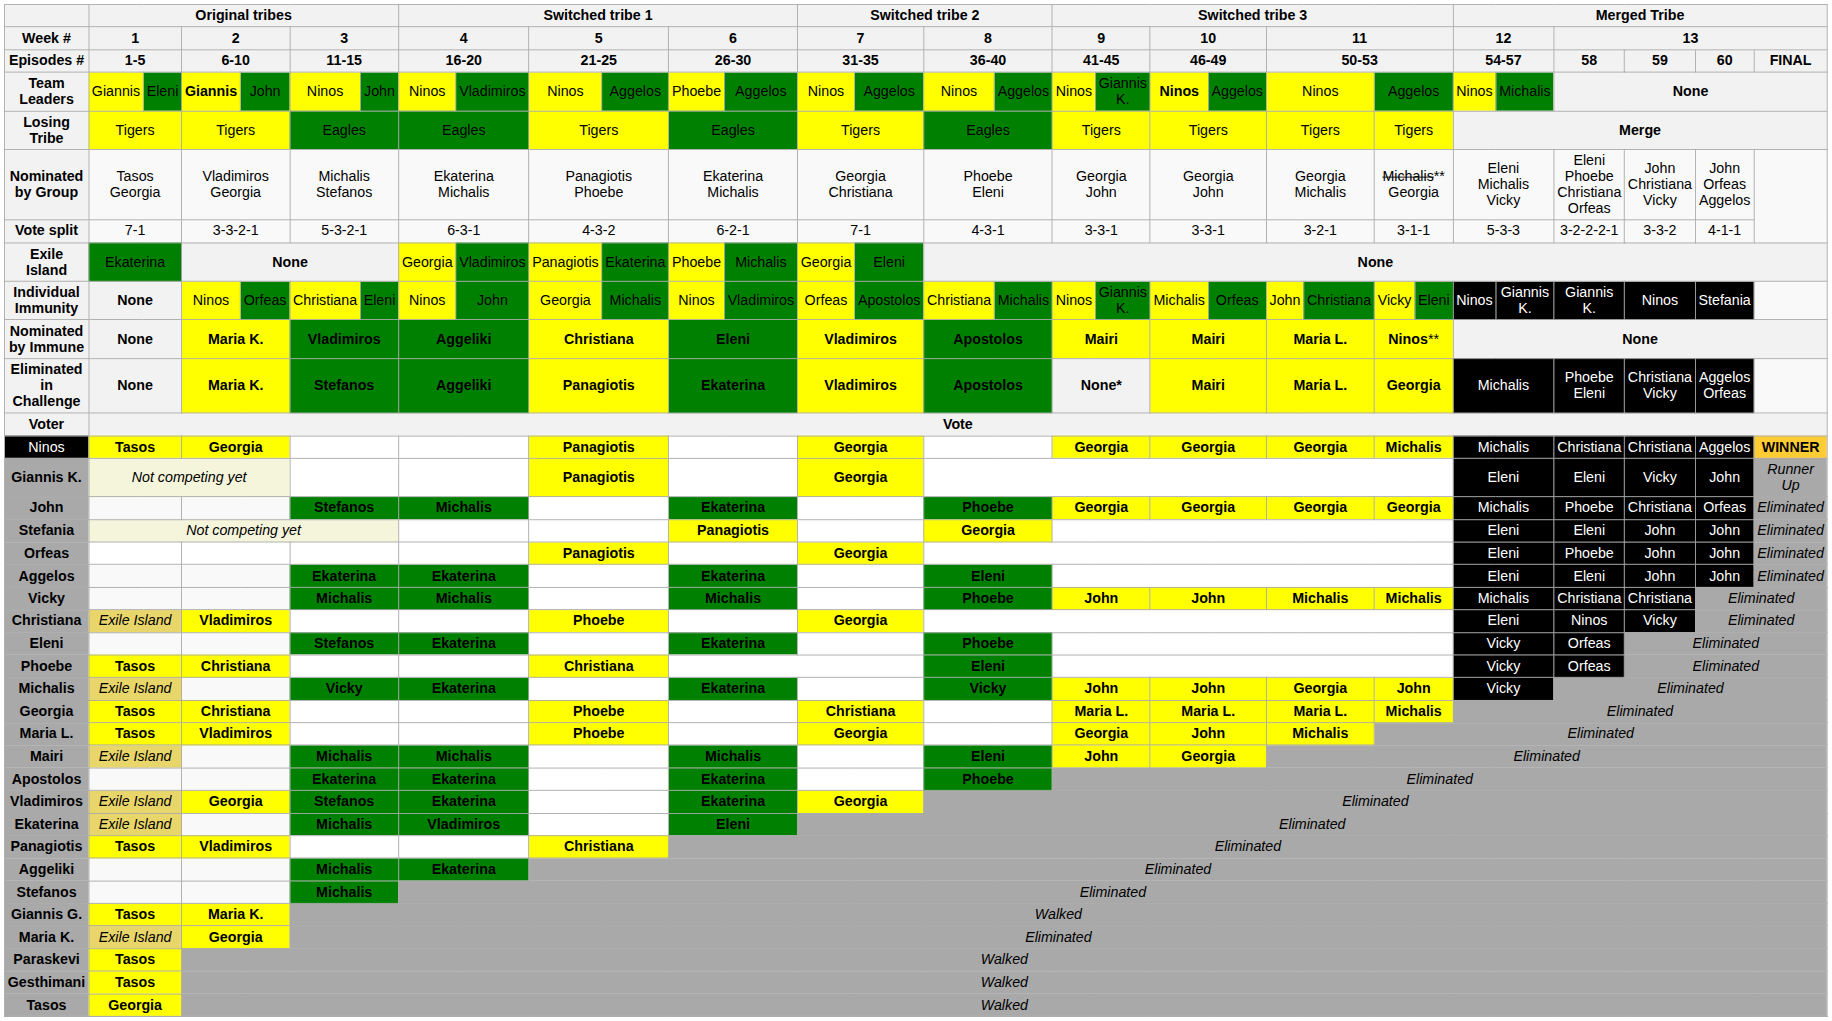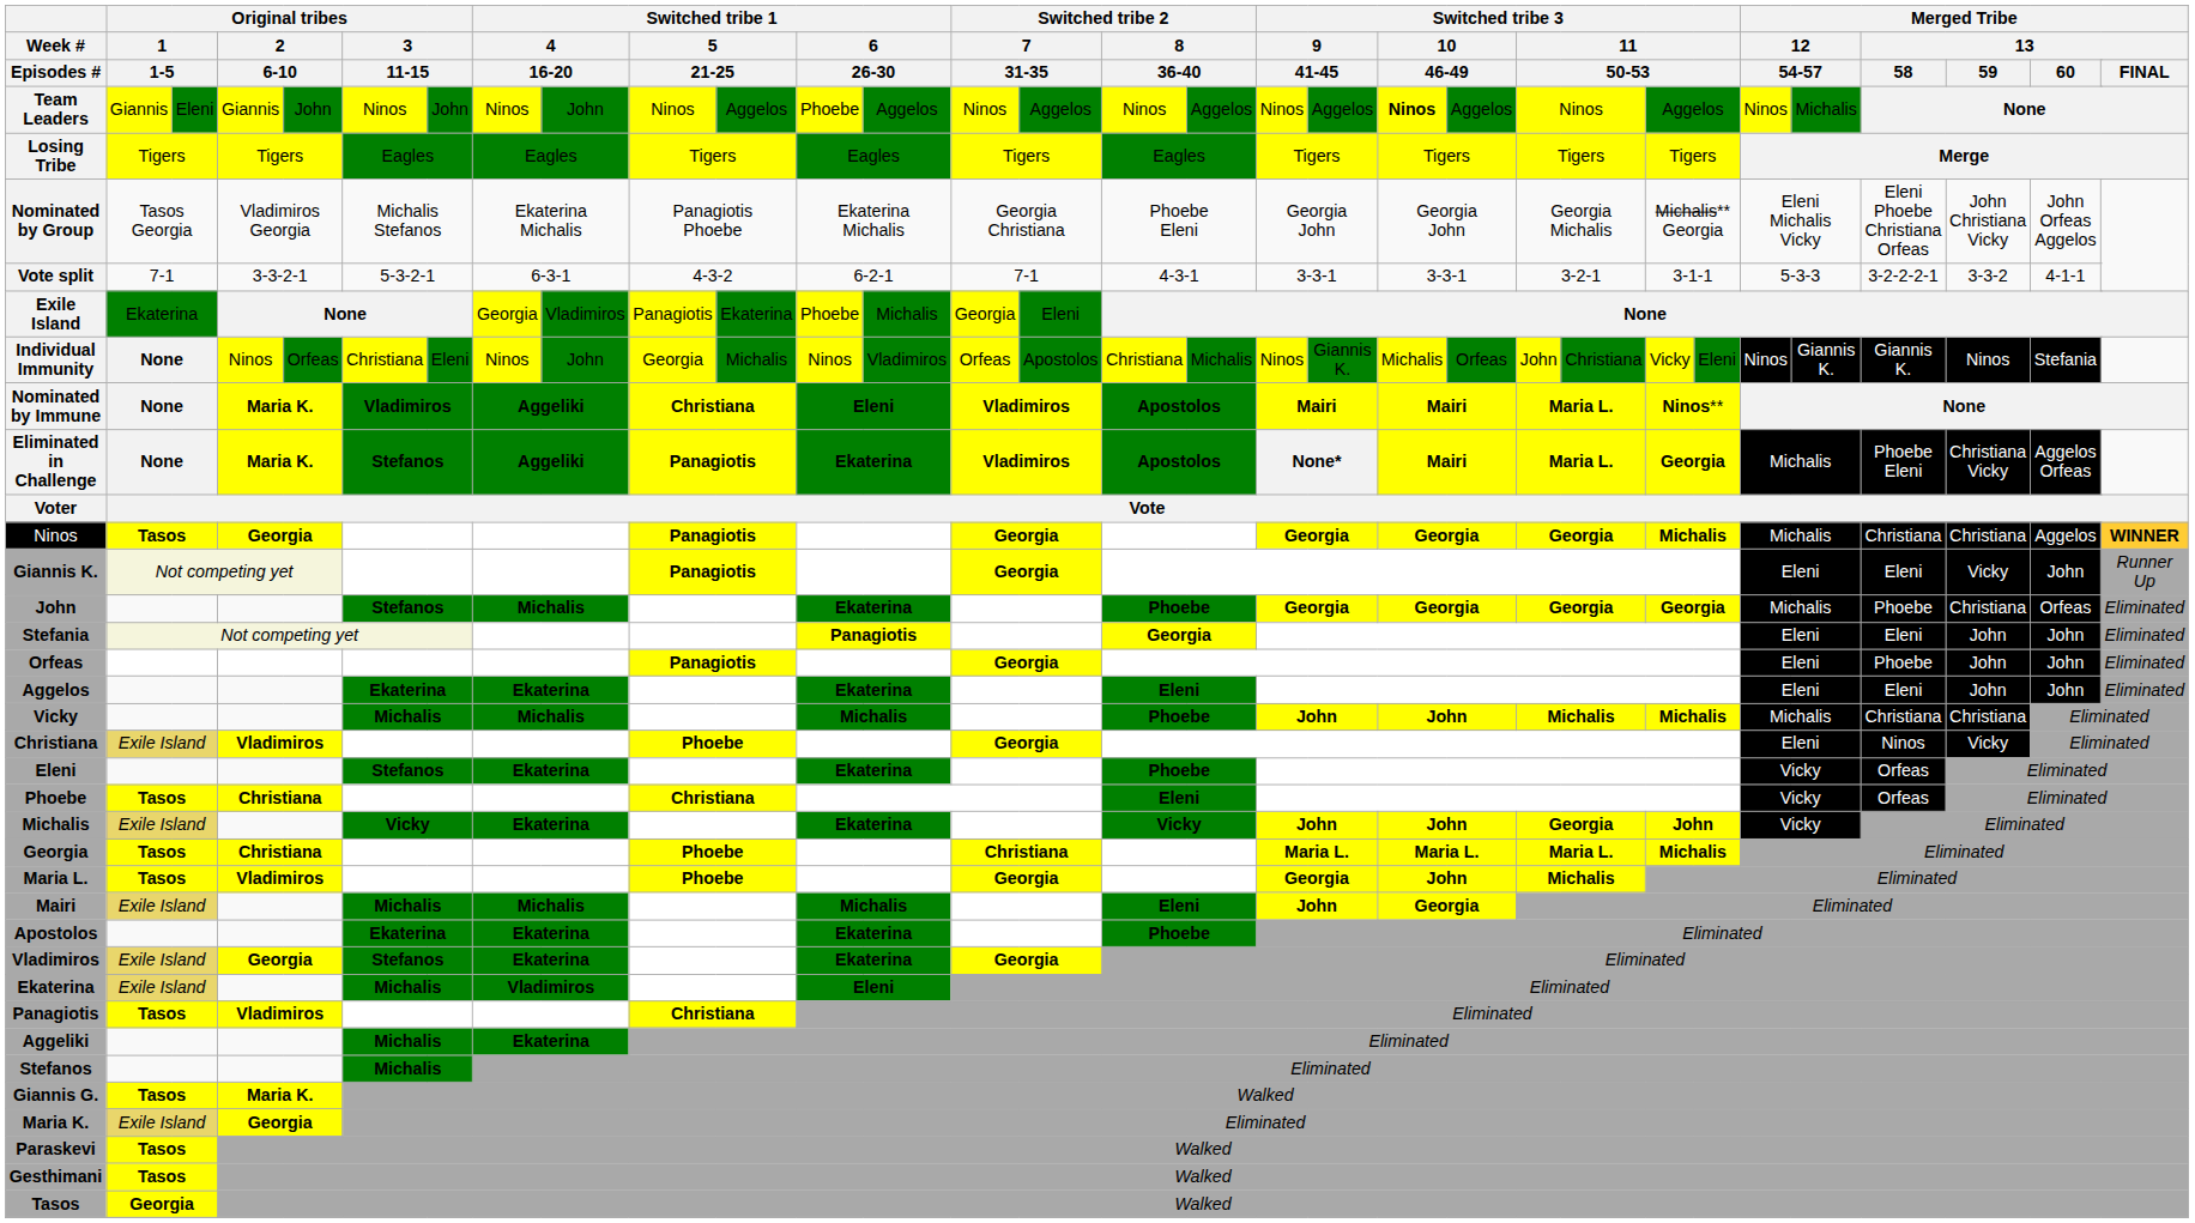Team Leaders | column 4: bold -> normal
Team Leaders | column 9: Vladimiros -> John
Team Leaders | column 19: Giannis K. -> Aggelos
